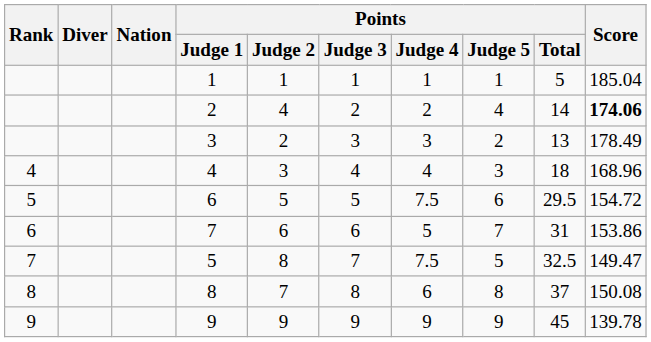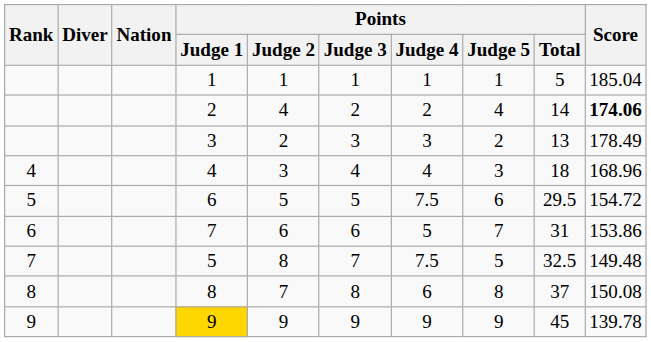row 9 | Score: 149.47 -> 149.48
row 11 | Points / Judge 1: no background -> gold background
